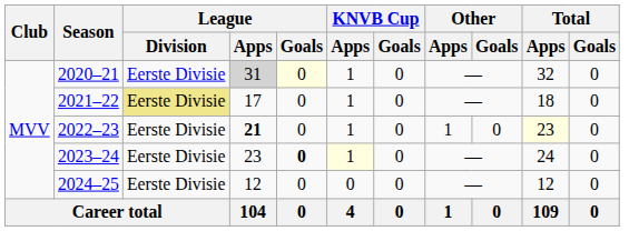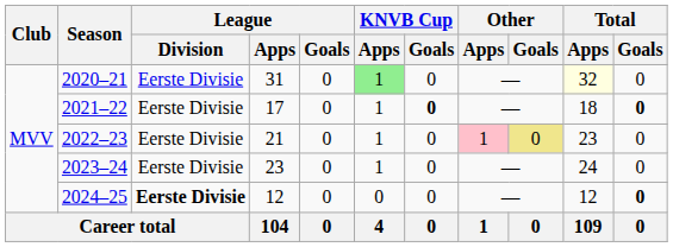2020–21 | League / Apps: lightgrey background -> no background
2020–21 | League / Goals: lightyellow background -> no background
2020–21 | KNVB Cup / Apps: no background -> lightgreen background
2020–21 | Total / Apps: no background -> lightyellow background
2021–22 | League / Division: khaki background -> no background
2021–22 | KNVB Cup / Goals: normal -> bold
2021–22 | Total / Goals: normal -> bold
2022–23 | League / Apps: bold -> normal
2022–23 | Other / Apps: no background -> pink background
2022–23 | Other / Goals: no background -> khaki background
2022–23 | Total / Apps: lightyellow background -> no background
2023–24 | League / Goals: bold -> normal
2023–24 | KNVB Cup / Apps: lightyellow background -> no background
2024–25 | League / Division: normal -> bold
2024–25 | Total / Goals: normal -> bold
